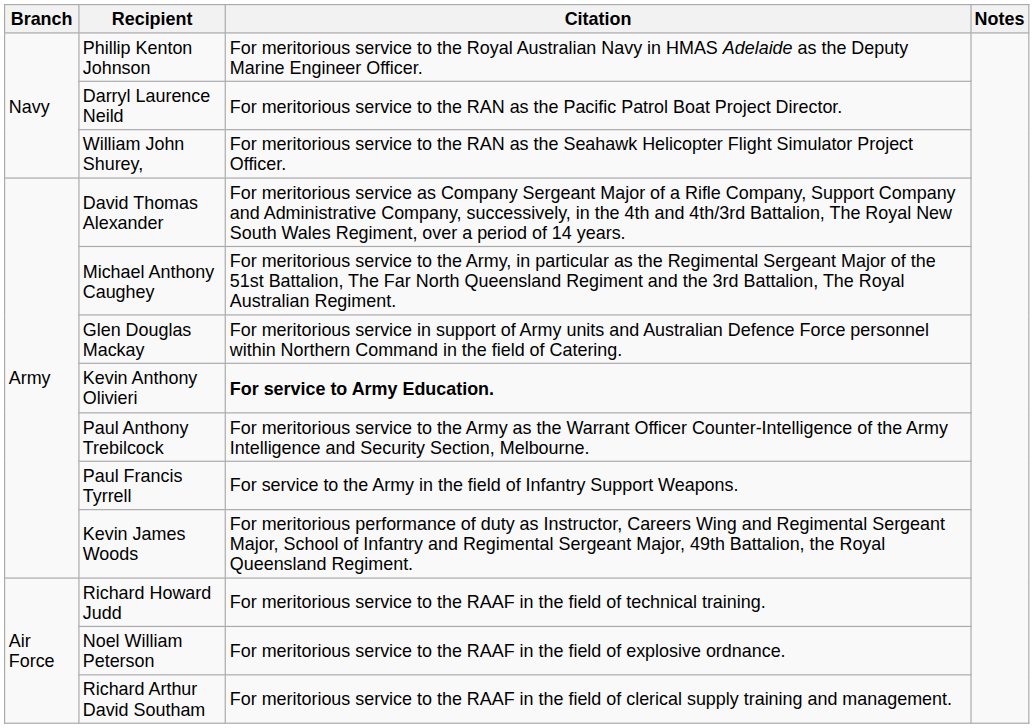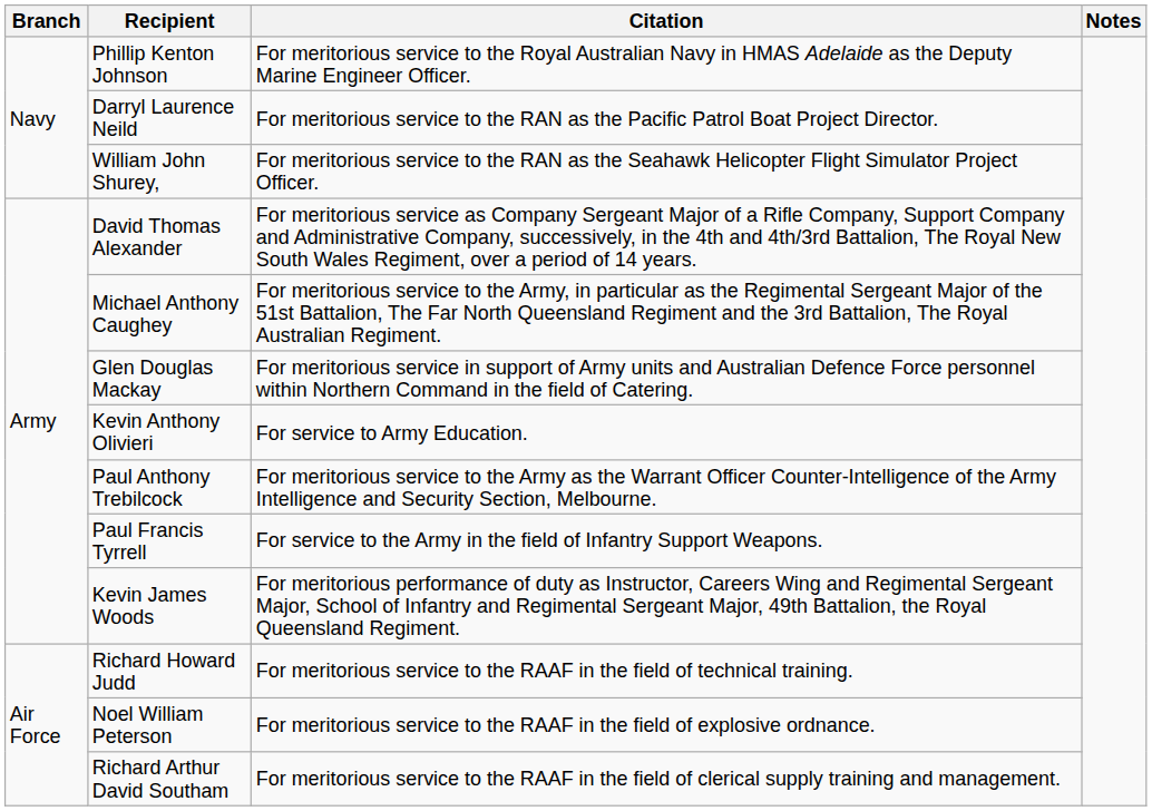Kevin Anthony Olivieri | Citation: bold -> normal
